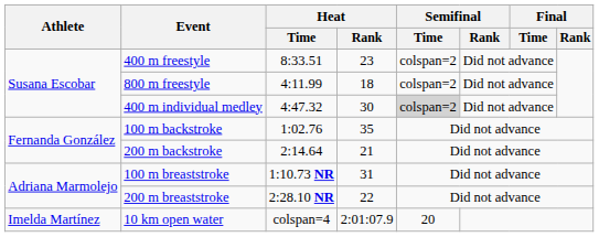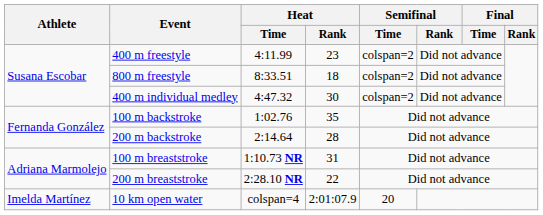400 m freestyle | Heat / Time: 8:33.51 -> 4:11.99
800 m freestyle | Heat / Time: 4:11.99 -> 8:33.51
400 m individual medley | Semifinal / Time: lightgrey background -> no background
200 m backstroke | Heat / Rank: 21 -> 28
